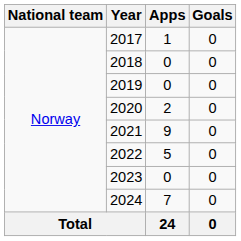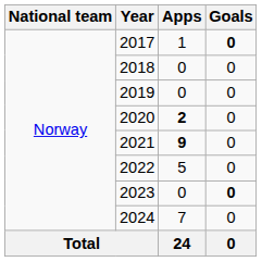2017 | Goals: normal -> bold
2020 | Apps: normal -> bold
2021 | Apps: normal -> bold
2023 | Goals: normal -> bold
